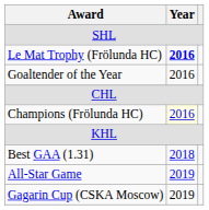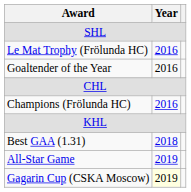Le Mat Trophy (Frölunda HC) | Year: bold -> normal
Champions (Frölunda HC) | Year: lightyellow background -> no background
Gagarin Cup (CSKA Moscow) | Year: no background -> lightyellow background
